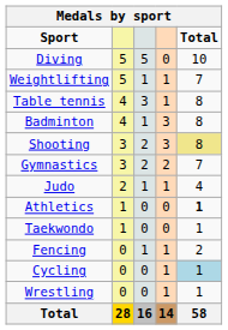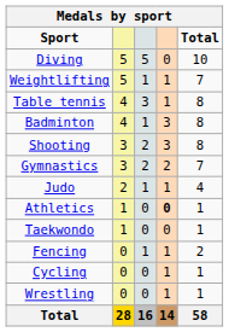Shooting | Total: khaki background -> no background
Athletics | column 4: normal -> bold
Athletics | Total: bold -> normal
Cycling | Total: lightblue background -> no background
